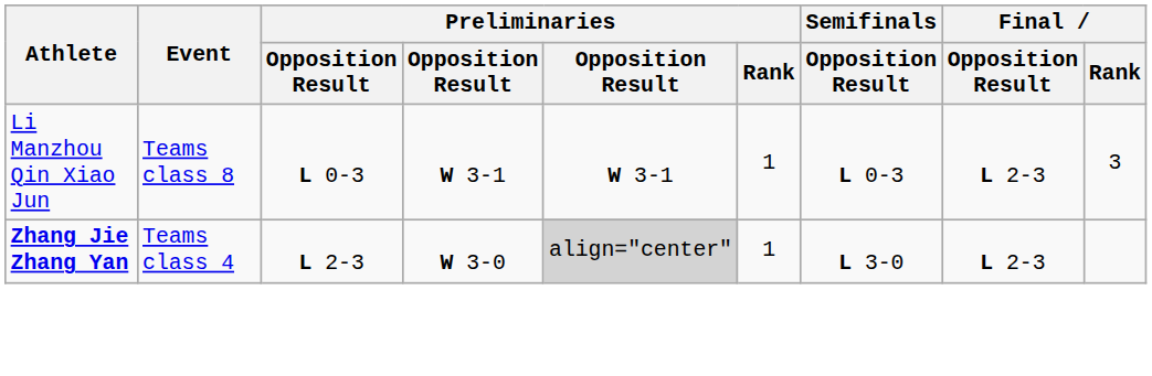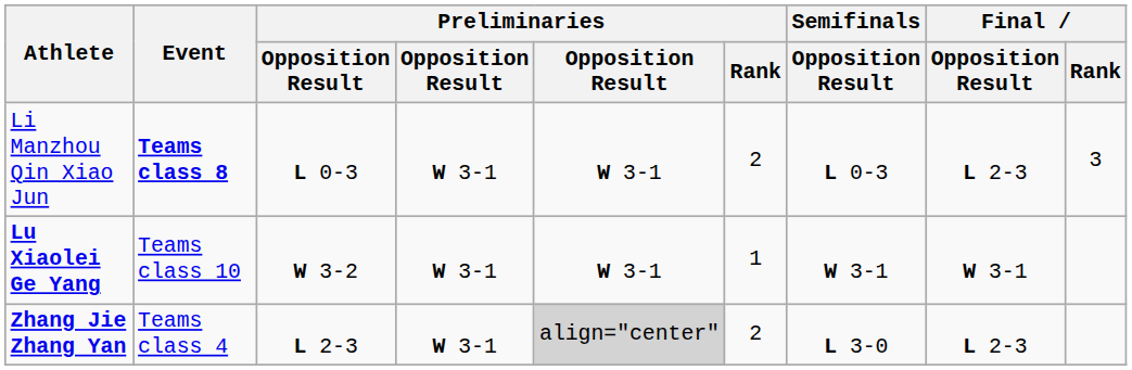Li Manzhou Qin Xiao Jun | Event: normal -> bold
Li Manzhou Qin Xiao Jun | Preliminaries / Rank: 1 -> 2
+ row: Lu Xiaolei Ge Yang | Teams class 10 | W 3-2 | W 3-1 | W 3-1 | 1 | W 3-1 | W 3-1
Zhang Jie Zhang Yan | column 4: W 3-0 -> W 3-1
Zhang Jie Zhang Yan | Preliminaries / Rank: 1 -> 2
